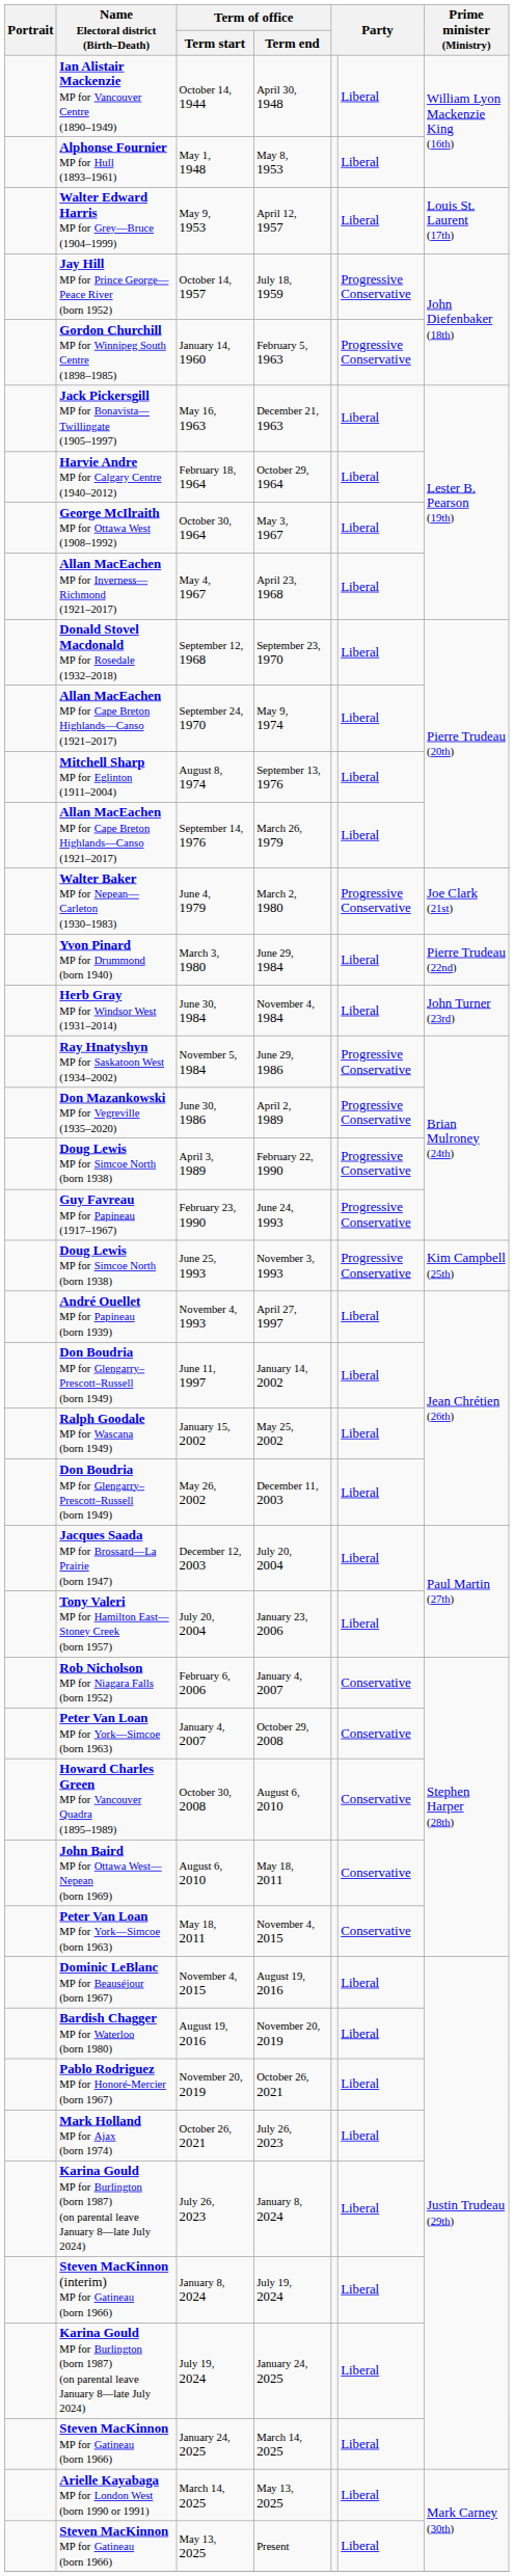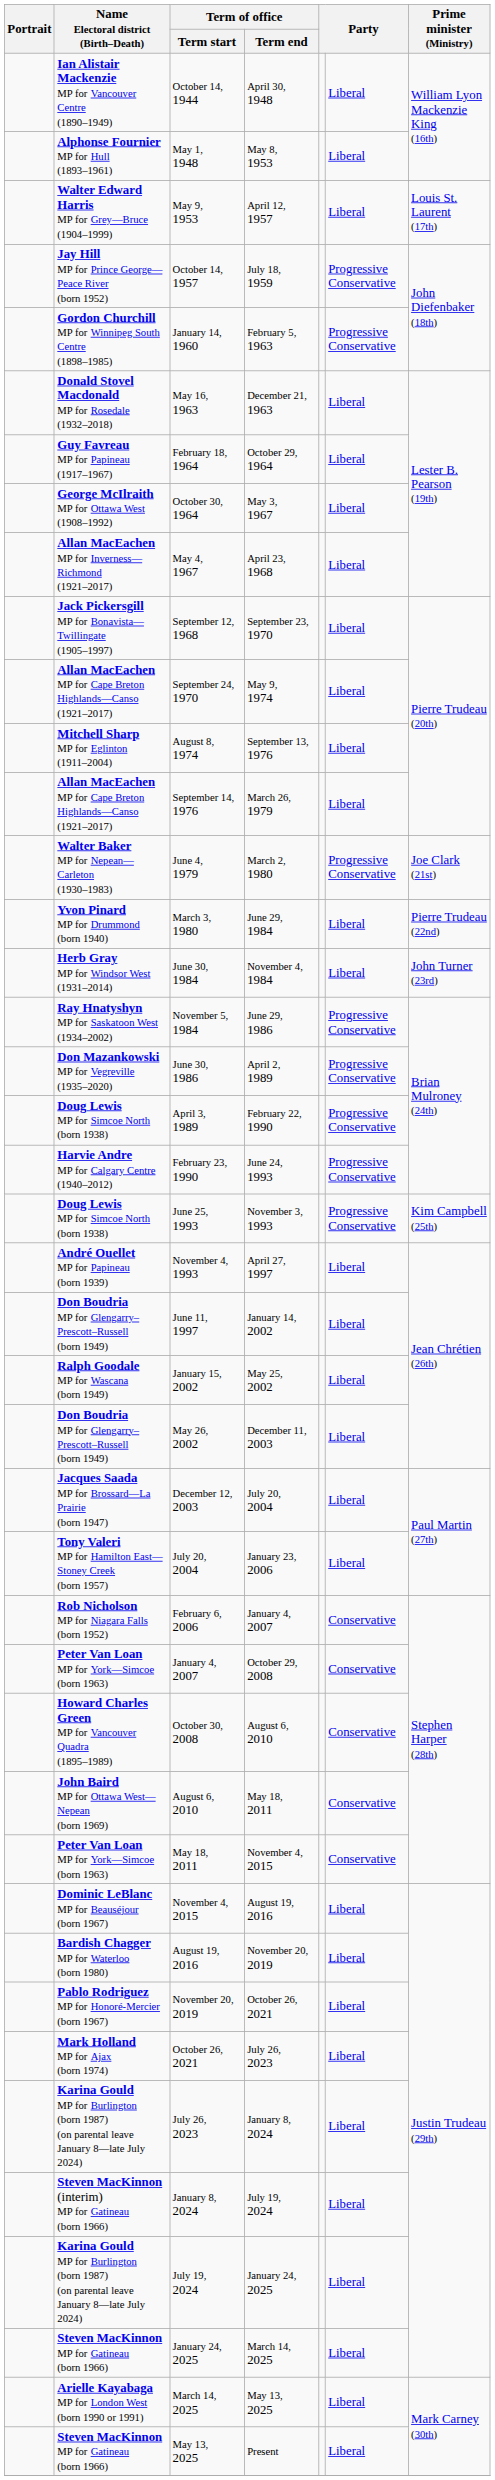May 16, 1963 | Name Electoral district (Birth–Death): Jack Pickersgill MP for Bonavista—Twillingate (1905–1997) -> Donald Stovel Macdonald MP for Rosedale (1932–2018)
February 18, 1964 | Name Electoral district (Birth–Death): Harvie Andre MP for Calgary Centre (1940–2012) -> Guy Favreau MP for Papineau (1917–1967)
September 12, 1968 | Name Electoral district (Birth–Death): Donald Stovel Macdonald MP for Rosedale (1932–2018) -> Jack Pickersgill MP for Bonavista—Twillingate (1905–1997)
February 23, 1990 | Name Electoral district (Birth–Death): Guy Favreau MP for Papineau (1917–1967) -> Harvie Andre MP for Calgary Centre (1940–2012)
